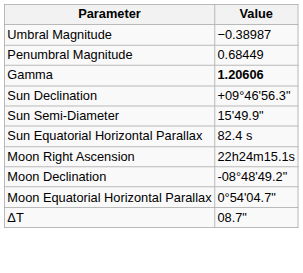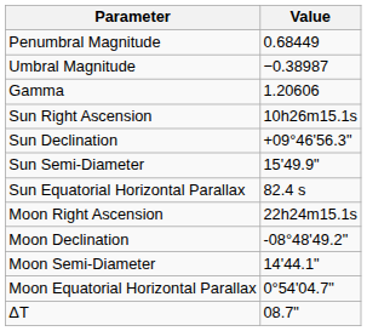rows swapped: Penumbral Magnitude <-> Umbral Magnitude
Gamma | Value: bold -> normal
+ row: Sun Right Ascension | 10h26m15.1s
+ row: Moon Semi-Diameter | 14'44.1"
